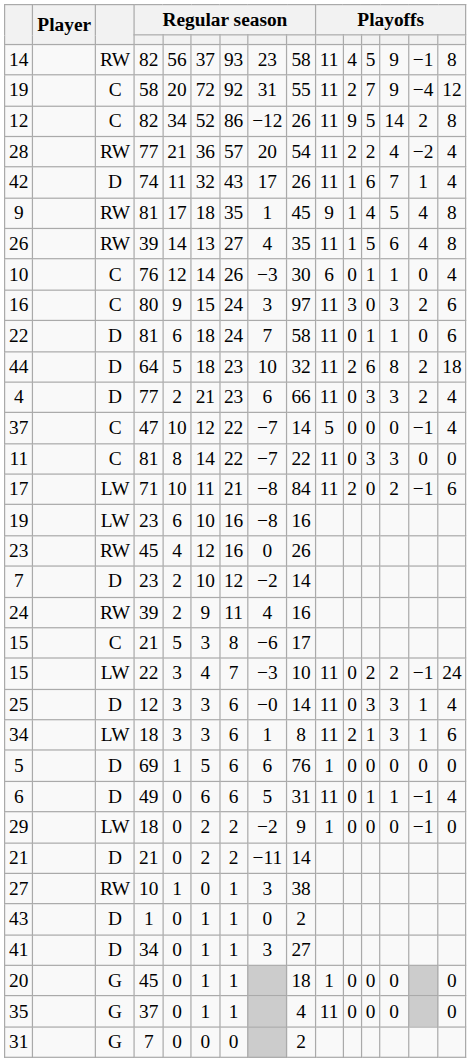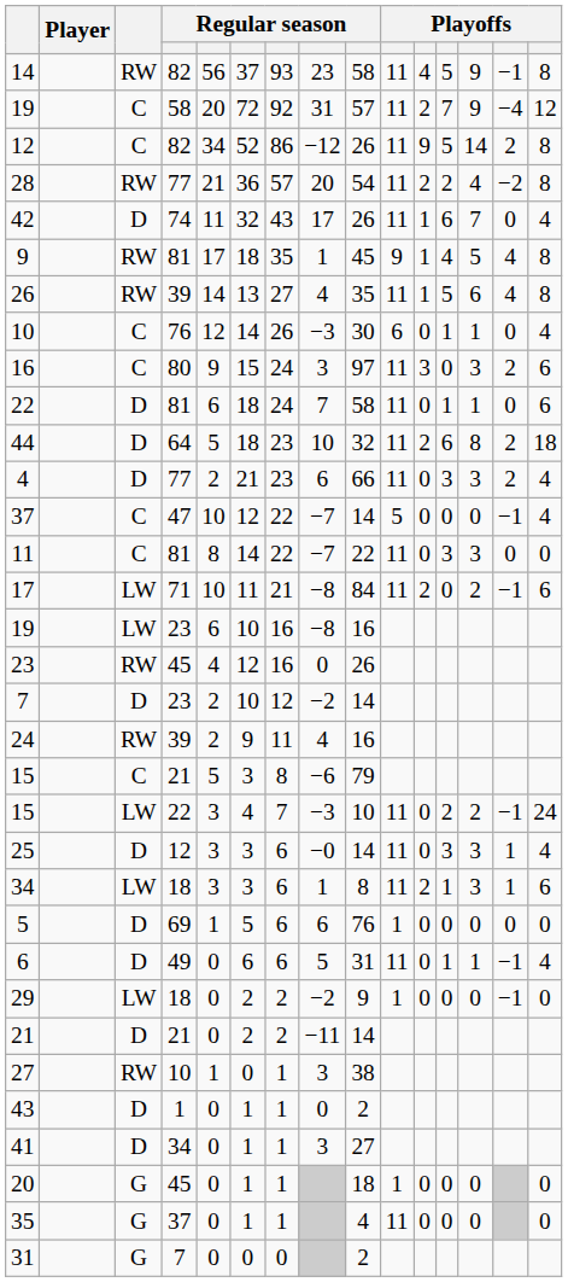19 / 58 | column 9: 55 -> 57
28 | column 15: 4 -> 8
42 | column 14: 1 -> 0
15 / 21 | column 9: 17 -> 79
